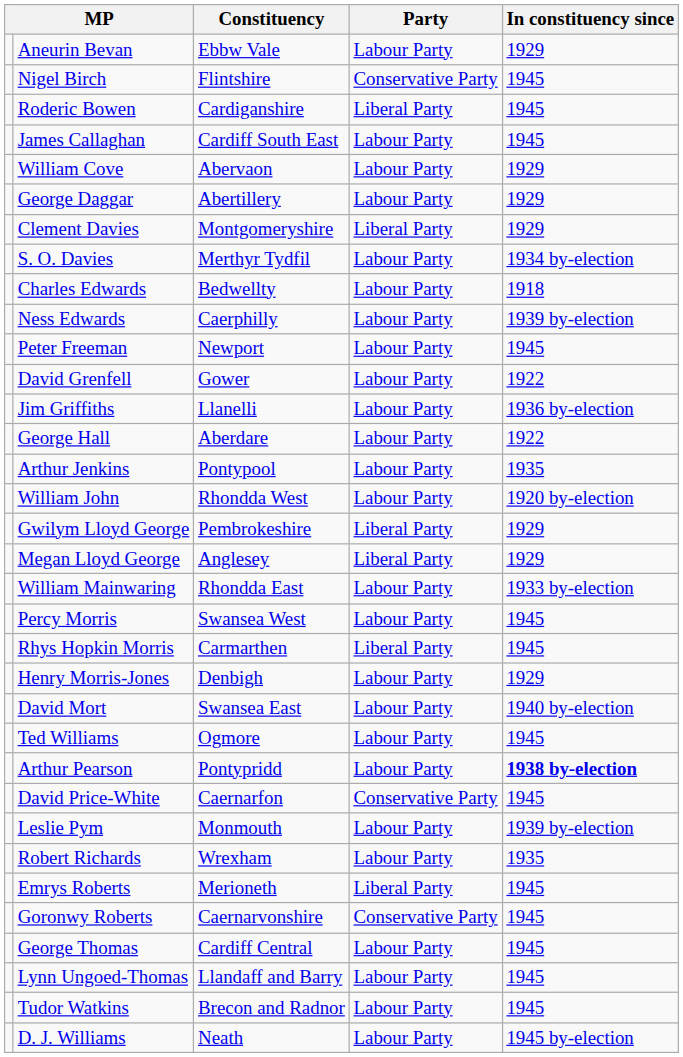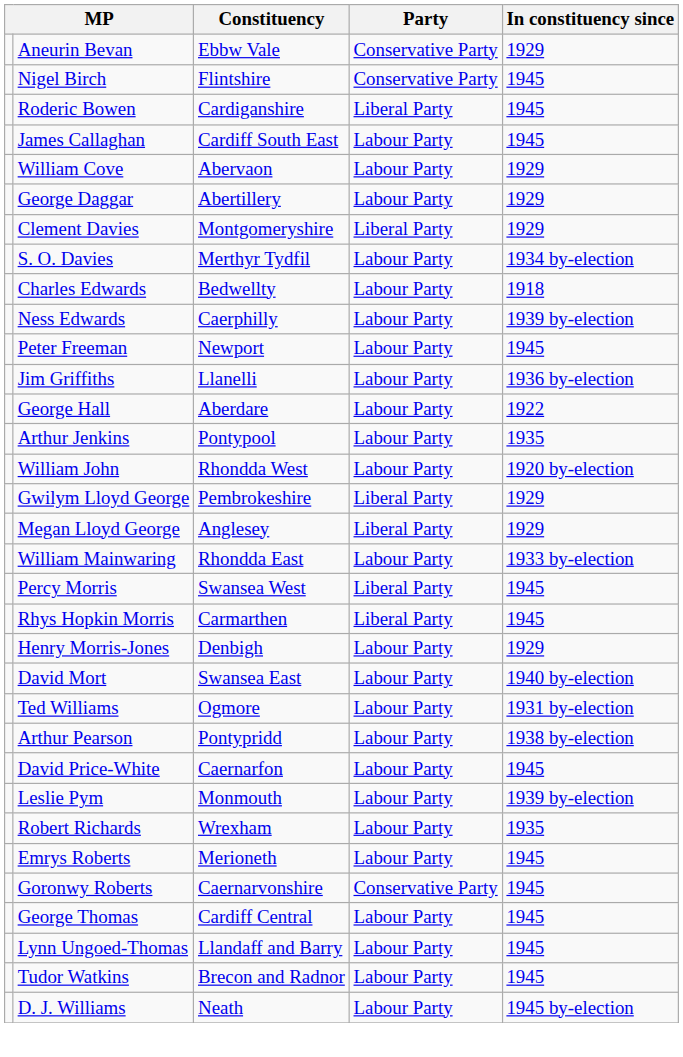Aneurin Bevan | Party: Labour Party -> Conservative Party
- row: David Grenfell | Gower | Labour Party | 1922
Percy Morris | Party: Labour Party -> Liberal Party
Ted Williams | In constituency since: 1945 -> 1931 by-election
Arthur Pearson | In constituency since: bold -> normal
David Price-White | Party: Conservative Party -> Labour Party
Emrys Roberts | Party: Liberal Party -> Labour Party
